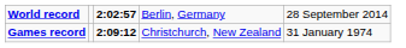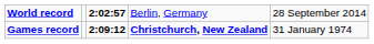Games record | column 4: normal -> bold
